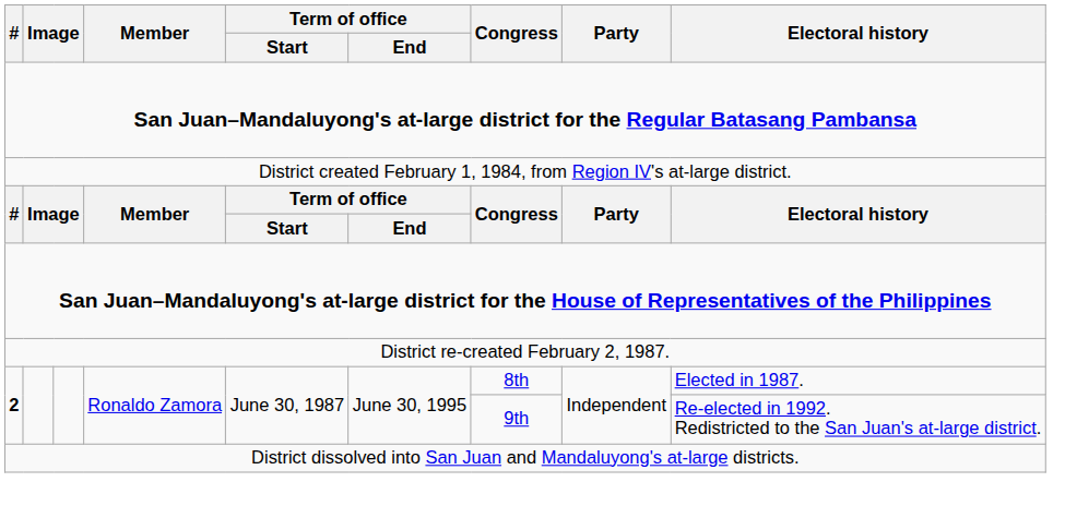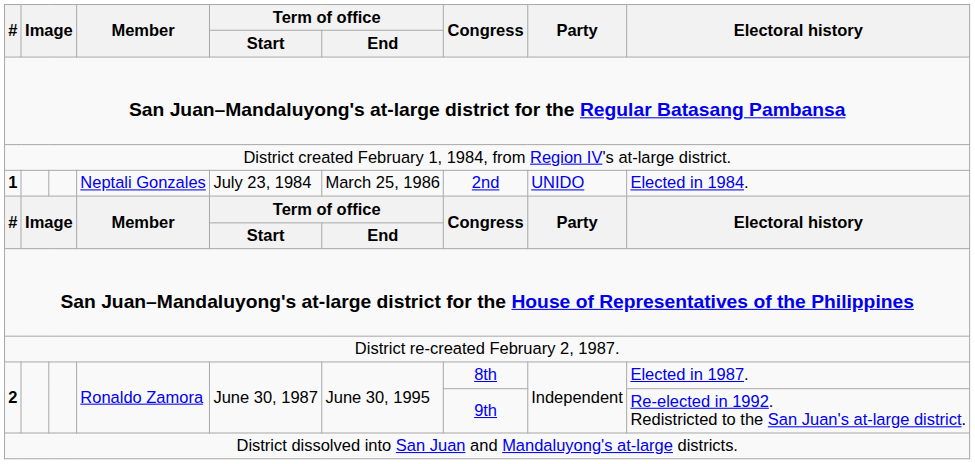+ row: 1 | Neptali Gonzales | July 23, 1984 | March 25, 1986 | 2nd | UNIDO | Elected in 1984.
